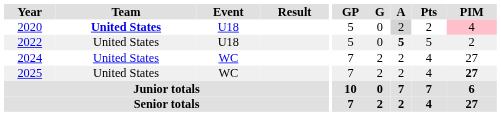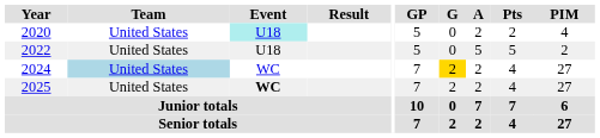2020 | Team: bold -> normal
2020 | Event: no background -> paleturquoise background
2020 | A: lightgrey background -> no background
2020 | PIM: pink background -> no background
2022 | A: bold -> normal
2024 | Team: no background -> lightblue background
2024 | G: no background -> gold background
2025 | Event: normal -> bold
2025 | PIM: bold -> normal
